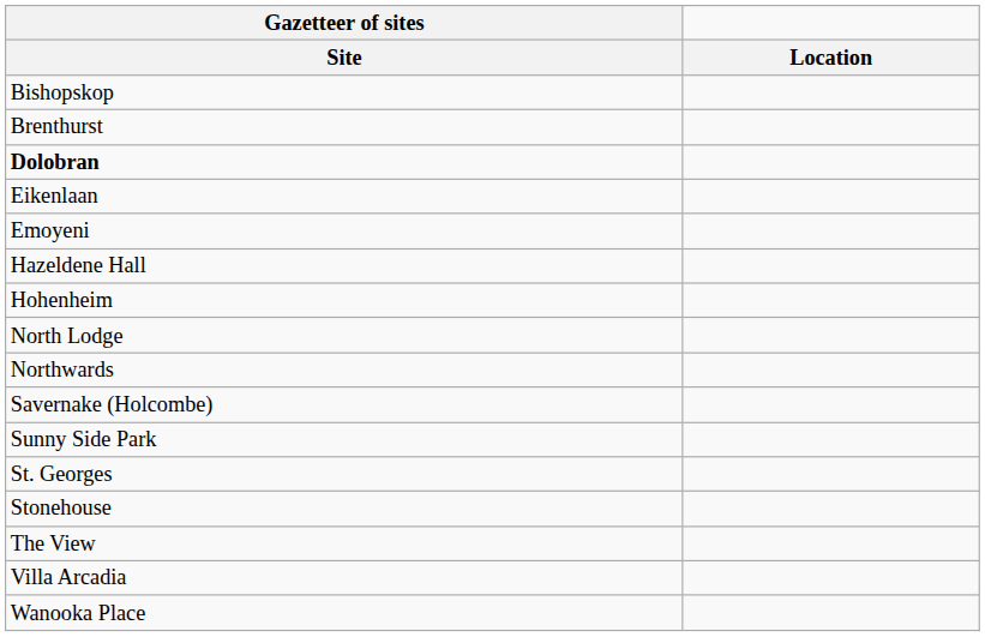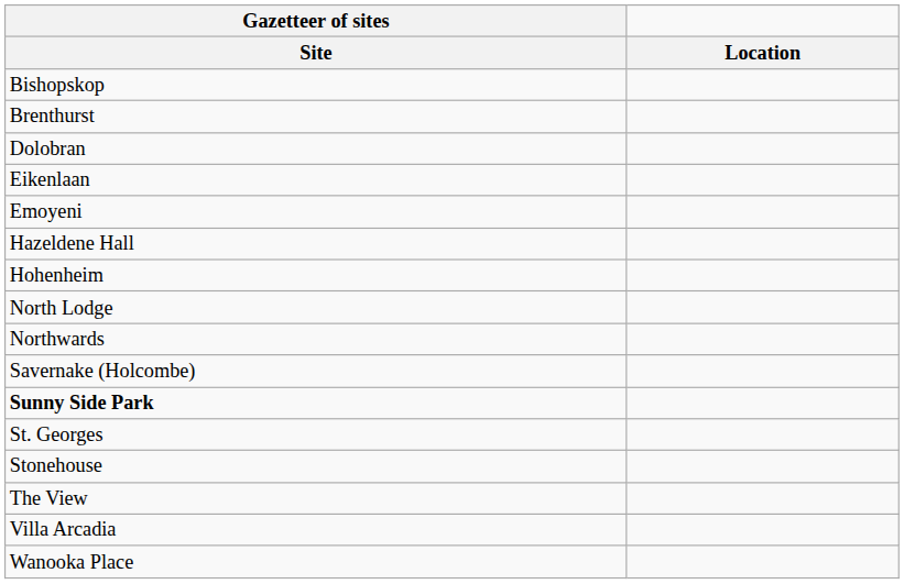Dolobran | Site: bold -> normal
Sunny Side Park | Site: normal -> bold
